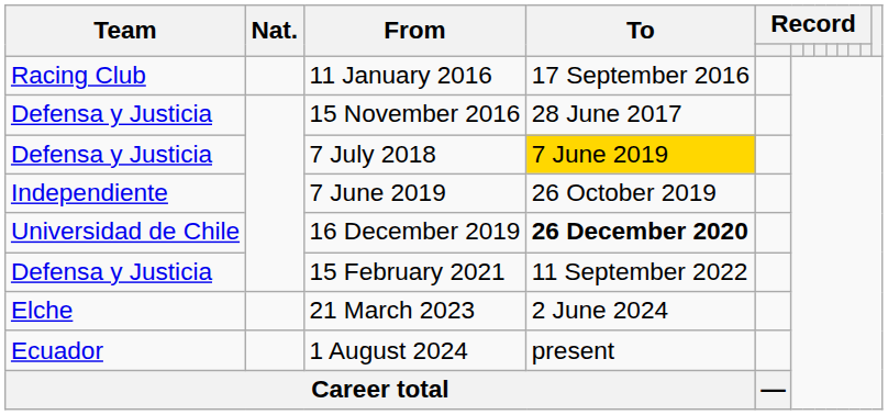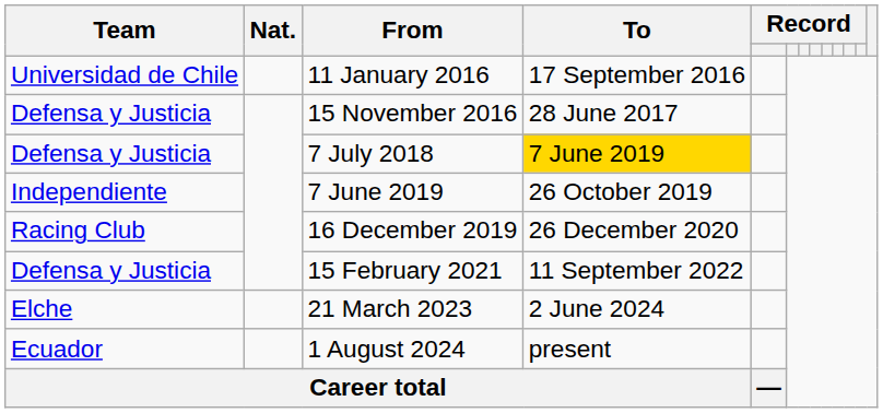11 January 2016 | Team: Racing Club -> Universidad de Chile
16 December 2019 | Team: Universidad de Chile -> Racing Club
16 December 2019 | To: bold -> normal
